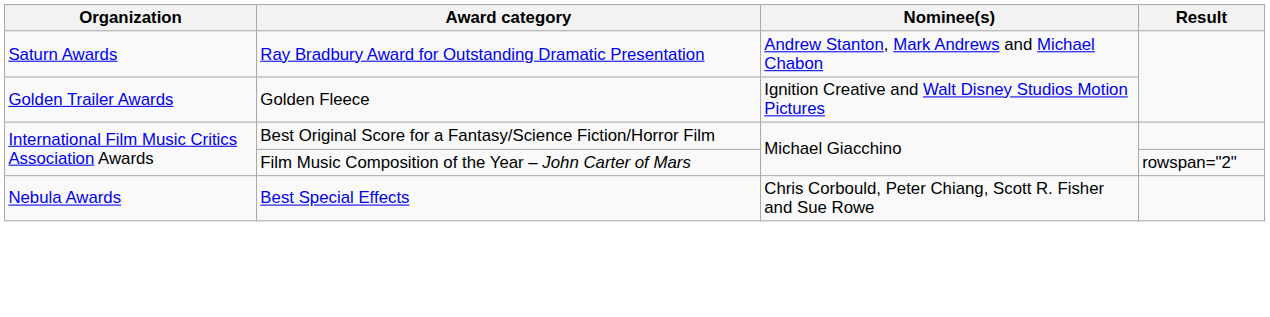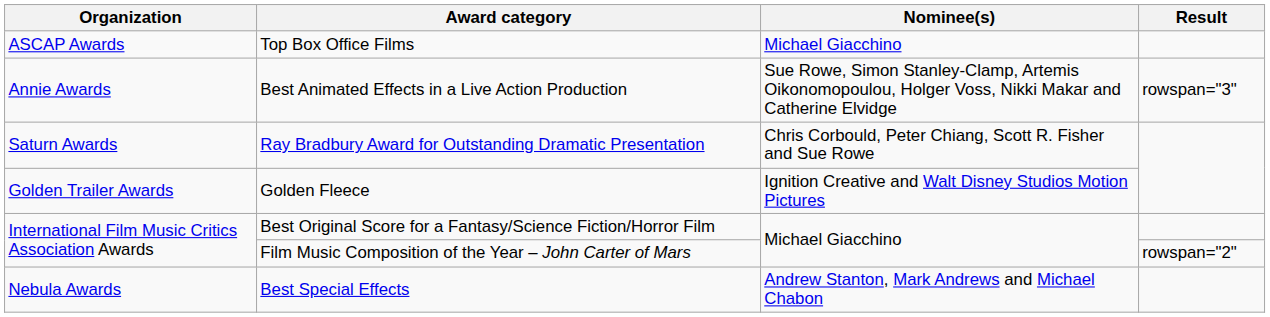+ row: ASCAP Awards | Top Box Office Films | Michael Giacchino
+ row: Annie Awards | Best Animated Effects in a Live Action Production | Sue Rowe, Simon Stanley-Clamp, Artemis Oikonomopoulou, Holger Voss, Nikki Makar and Catherine Elvidge | rowspan="3"
Ray Bradbury Award for Outstanding Dramatic Presentation | Nominee(s): Andrew Stanton, Mark Andrews and Michael Chabon -> Chris Corbould, Peter Chiang, Scott R. Fisher and Sue Rowe
Best Special Effects | Nominee(s): Chris Corbould, Peter Chiang, Scott R. Fisher and Sue Rowe -> Andrew Stanton, Mark Andrews and Michael Chabon
